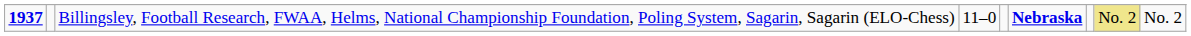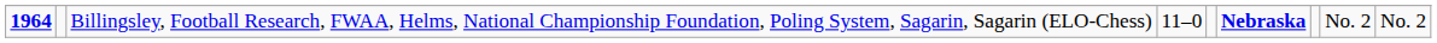row 1 | column 1: 1937 -> 1964
row 1 | column 8: khaki background -> no background
